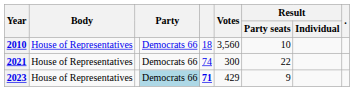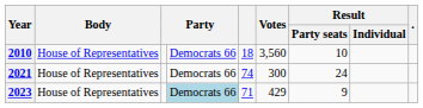2021 | Result / Party seats: 22 -> 24
2023 | column 5: bold -> normal
